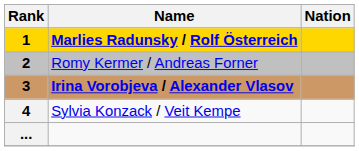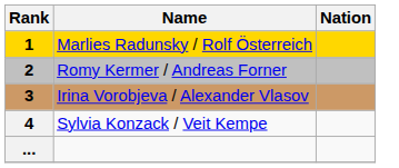Marlies Radunsky / Rolf Österreich | Name: bold -> normal
Irina Vorobjeva / Alexander Vlasov | Name: bold -> normal
